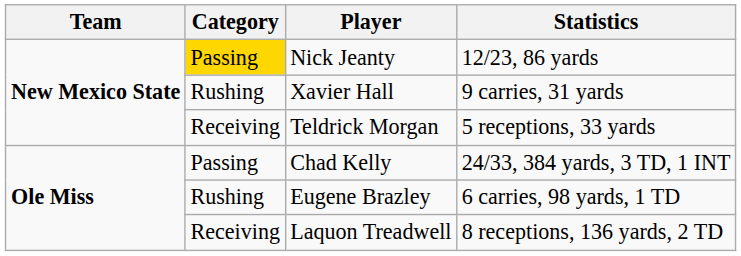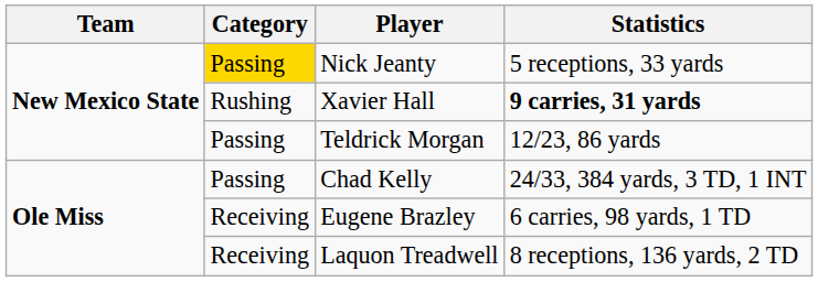Nick Jeanty | Statistics: 12/23, 86 yards -> 5 receptions, 33 yards
Xavier Hall | Statistics: normal -> bold
Teldrick Morgan | Category: Receiving -> Passing
Teldrick Morgan | Statistics: 5 receptions, 33 yards -> 12/23, 86 yards
Eugene Brazley | Category: Rushing -> Receiving
